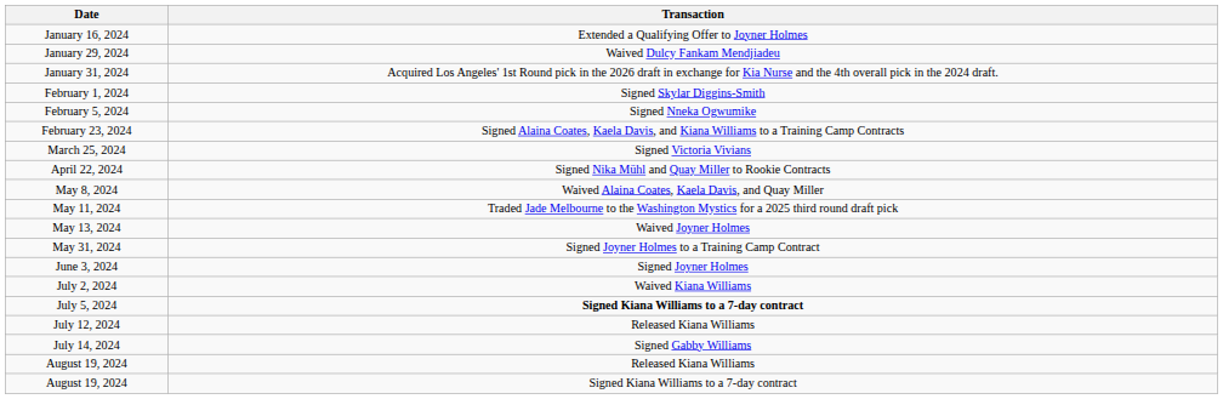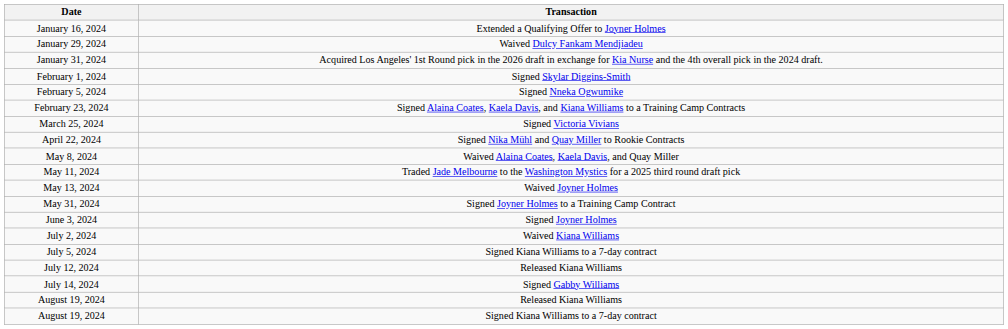row 16 | Transaction: bold -> normal
